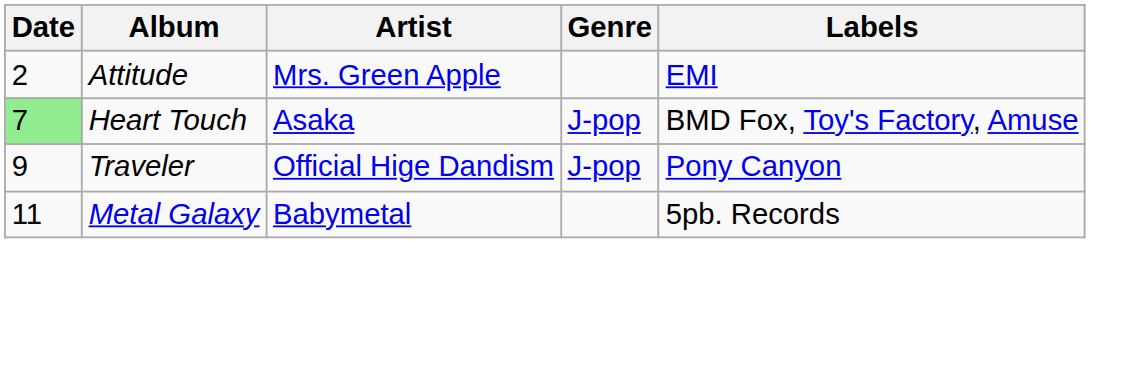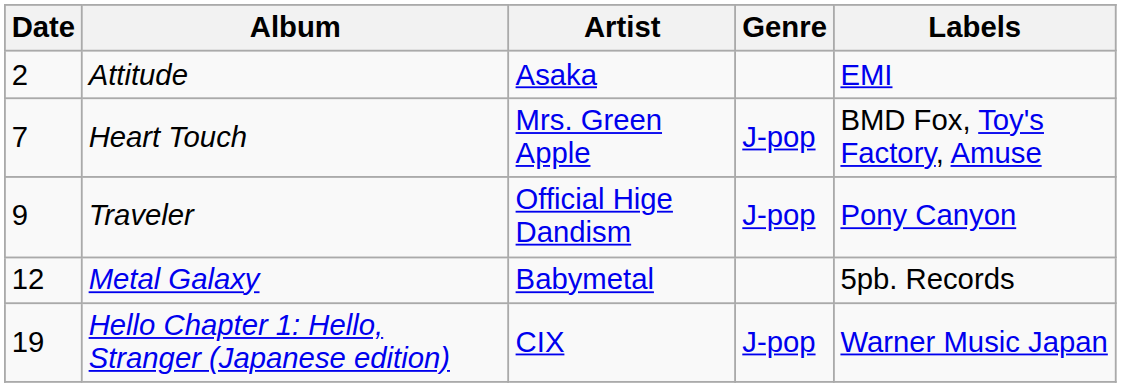Attitude | Artist: Mrs. Green Apple -> Asaka
Heart Touch | Date: lightgreen background -> no background
Heart Touch | Artist: Asaka -> Mrs. Green Apple
Metal Galaxy | Date: 11 -> 12
+ row: 19 | Hello Chapter 1: Hello, Stranger (Japanese edition) | CIX | J-pop | Warner Music Japan
